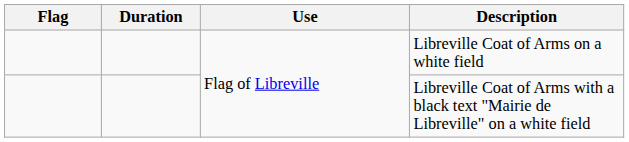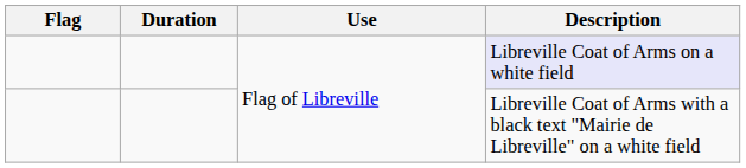Libreville Coat of Arms on a white field | Description: no background -> lavender background
